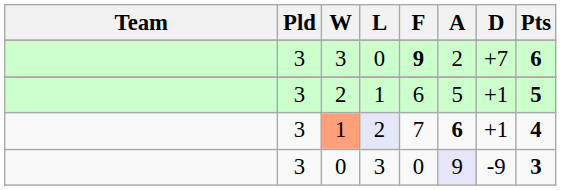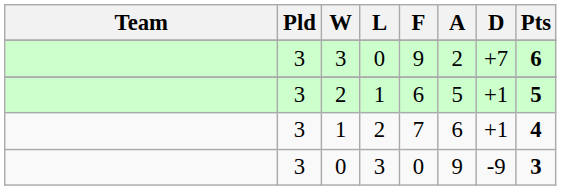row 2 | F: bold -> normal
row 4 | W: lightsalmon background -> no background
row 4 | L: lavender background -> no background
row 4 | A: bold -> normal
row 5 | A: lavender background -> no background
